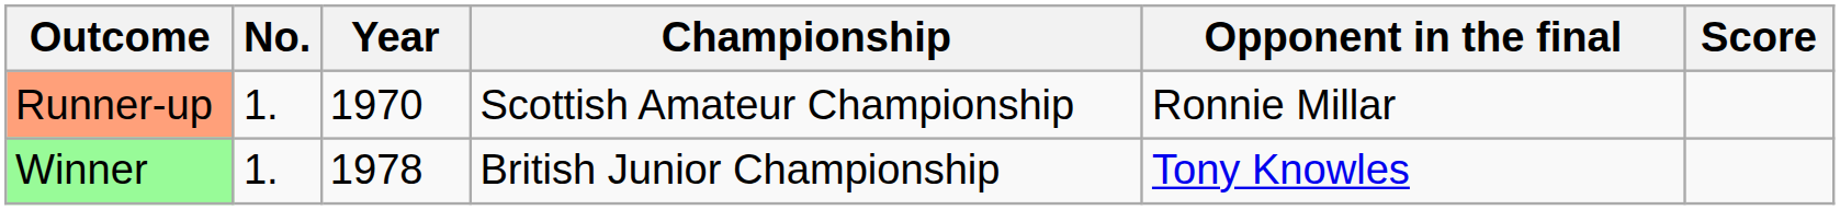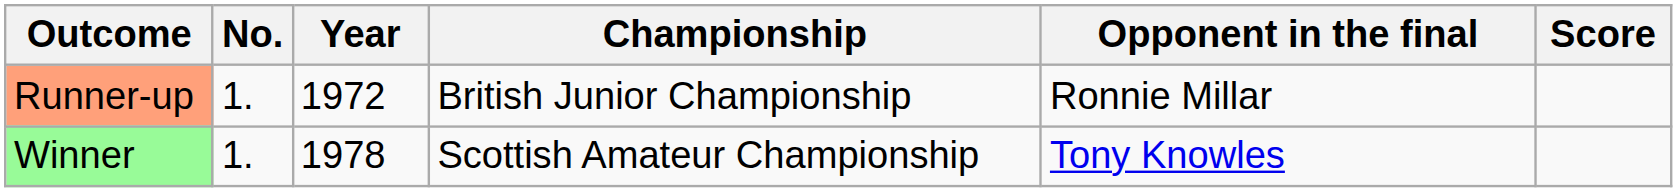Runner-up | Year: 1970 -> 1972
Runner-up | Championship: Scottish Amateur Championship -> British Junior Championship
Winner | Championship: British Junior Championship -> Scottish Amateur Championship
